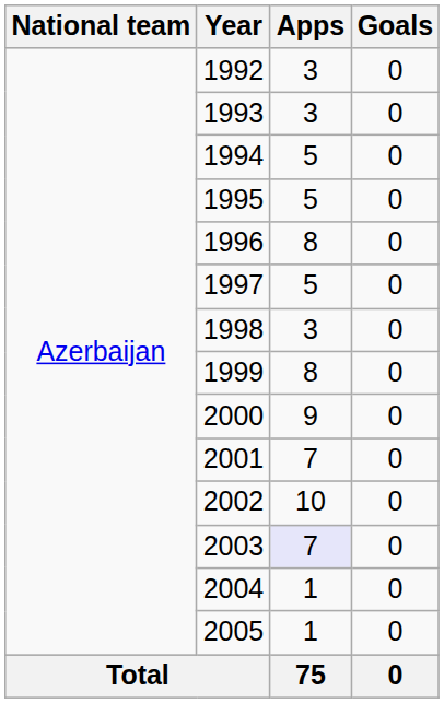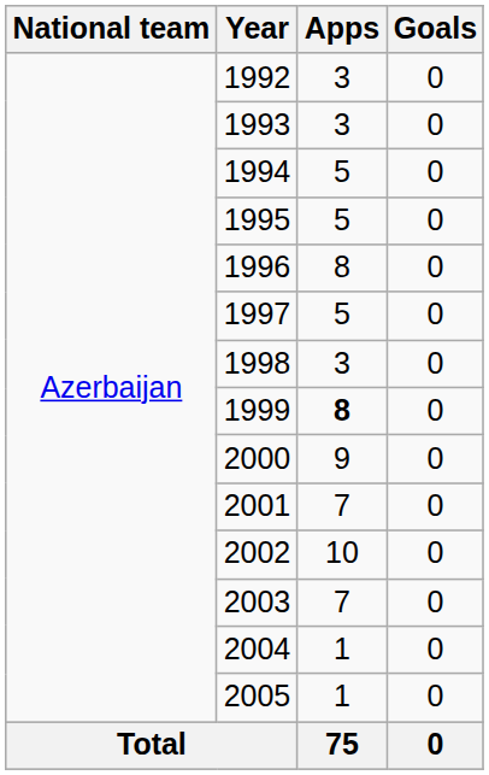1999 | Apps: normal -> bold
2003 | Apps: lavender background -> no background
